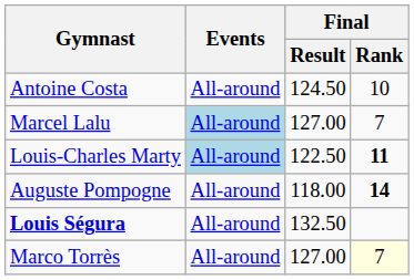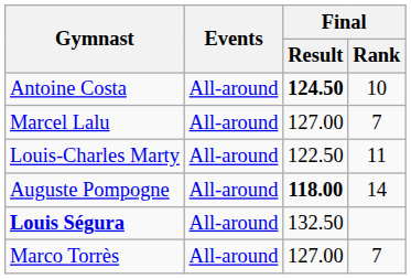row 3 | Final / Result: normal -> bold
row 4 | Events: lightblue background -> no background
row 5 | Events: lightblue background -> no background
row 5 | Final / Rank: bold -> normal
row 6 | Final / Result: normal -> bold
row 6 | Final / Rank: bold -> normal
row 8 | Final / Rank: lightyellow background -> no background
